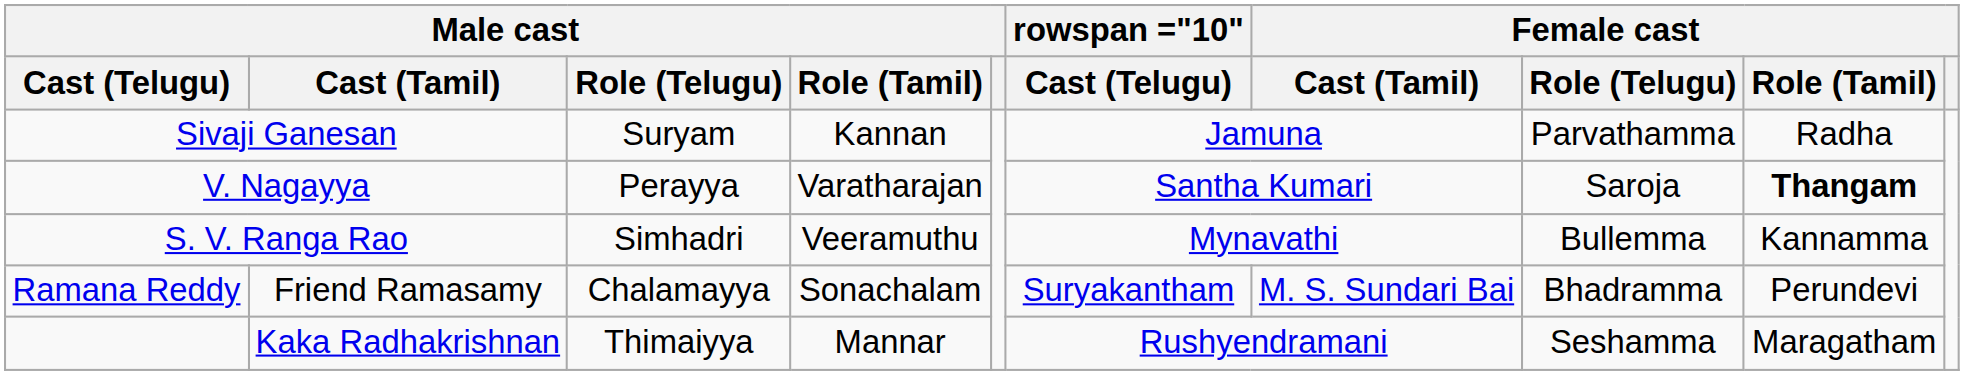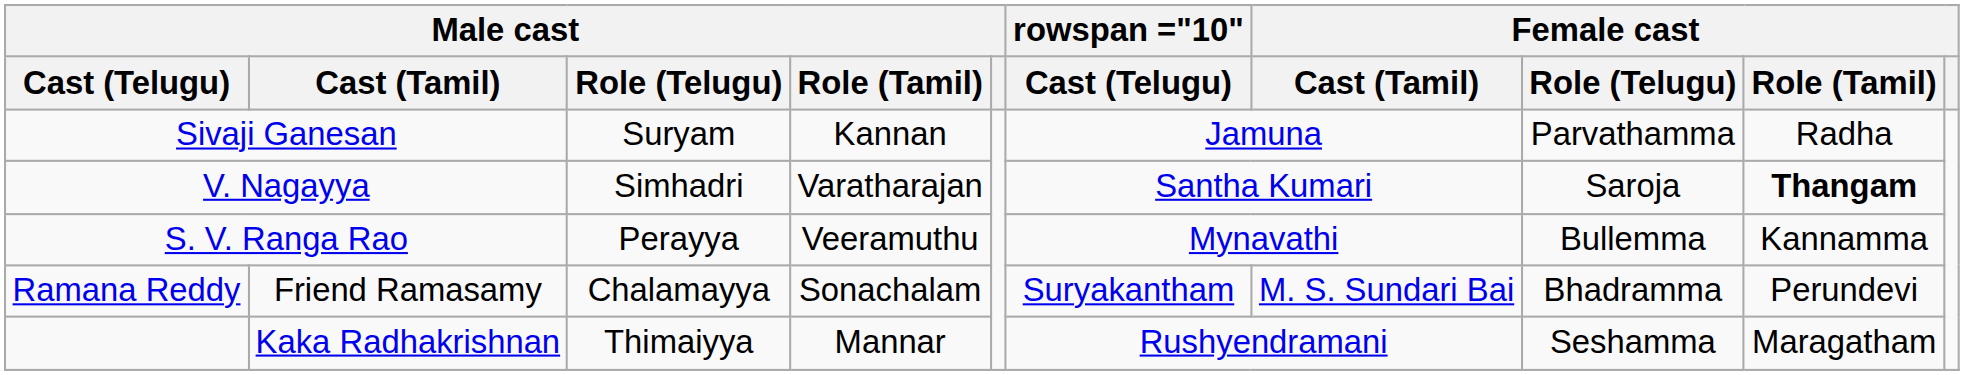V. Nagayya | Male cast / Role (Telugu): Perayya -> Simhadri
S. V. Ranga Rao | Male cast / Role (Telugu): Simhadri -> Perayya
